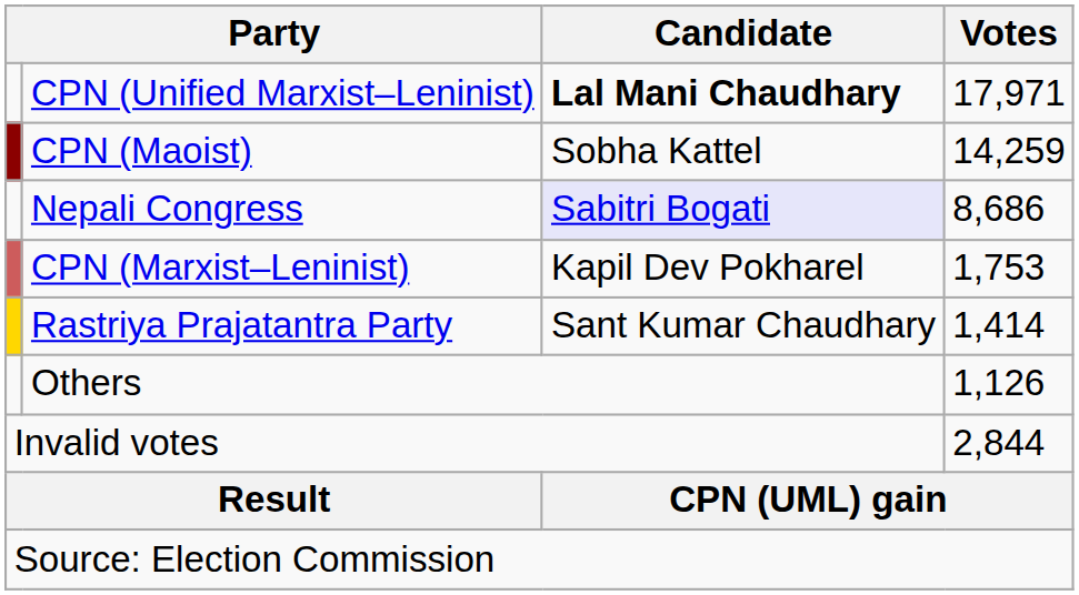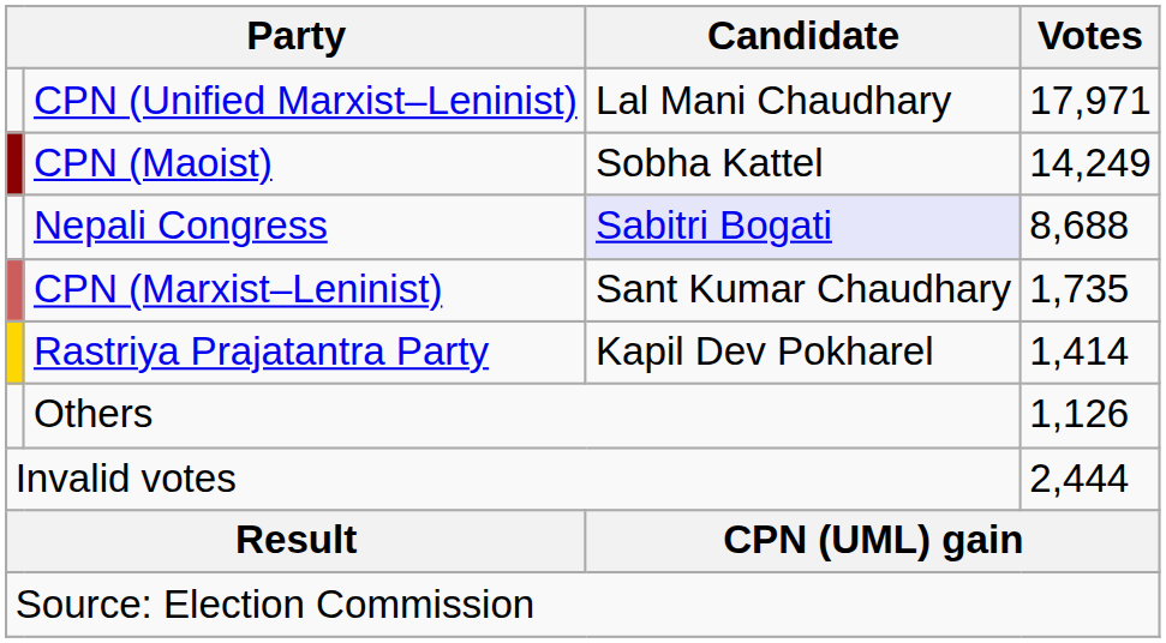CPN (Unified Marxist–Leninist) | Candidate: bold -> normal
CPN (Maoist) | Votes: 14,259 -> 14,249
Nepali Congress | Votes: 8,686 -> 8,688
CPN (Marxist–Leninist) | Candidate: Kapil Dev Pokharel -> Sant Kumar Chaudhary
CPN (Marxist–Leninist) | Votes: 1,753 -> 1,735
Rastriya Prajatantra Party | Candidate: Sant Kumar Chaudhary -> Kapil Dev Pokharel
Invalid votes | Votes: 2,844 -> 2,444
